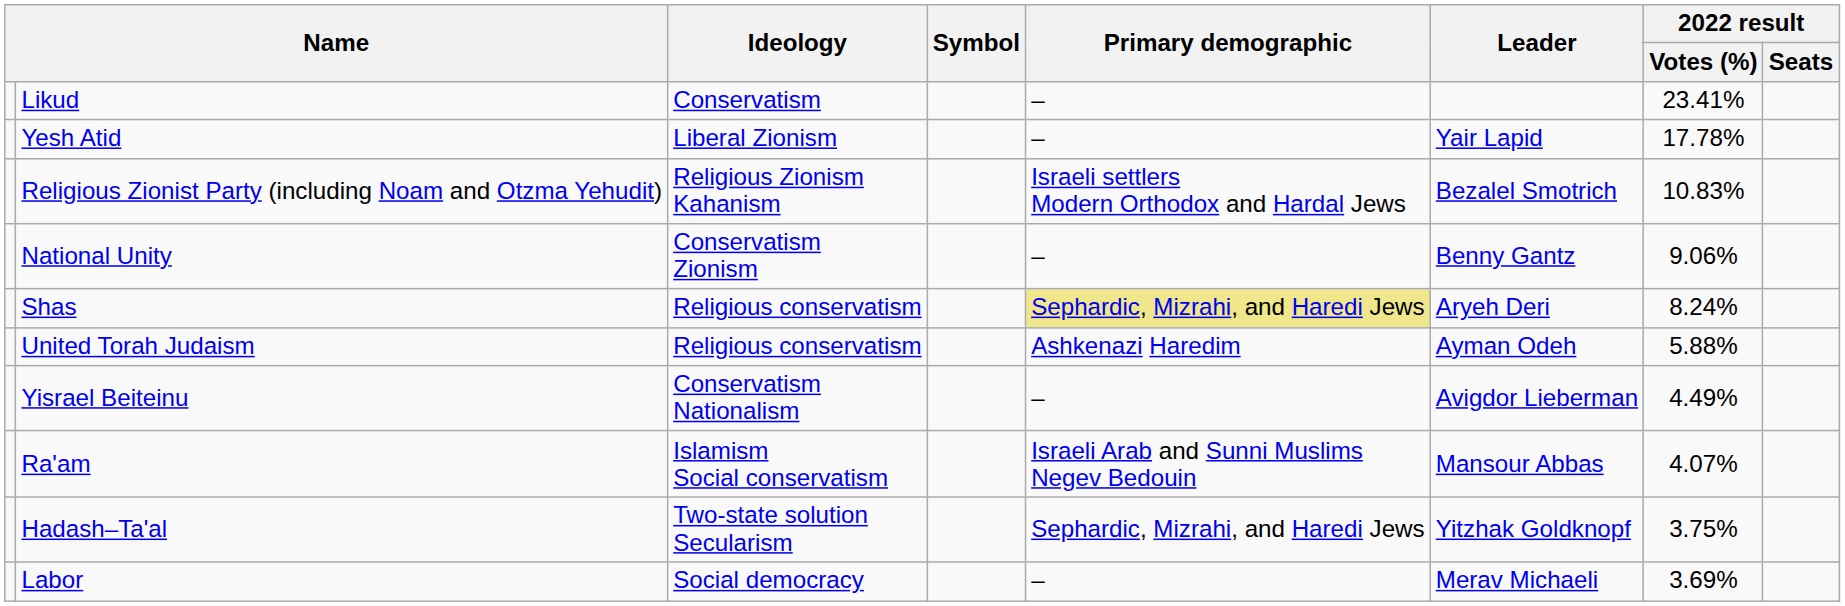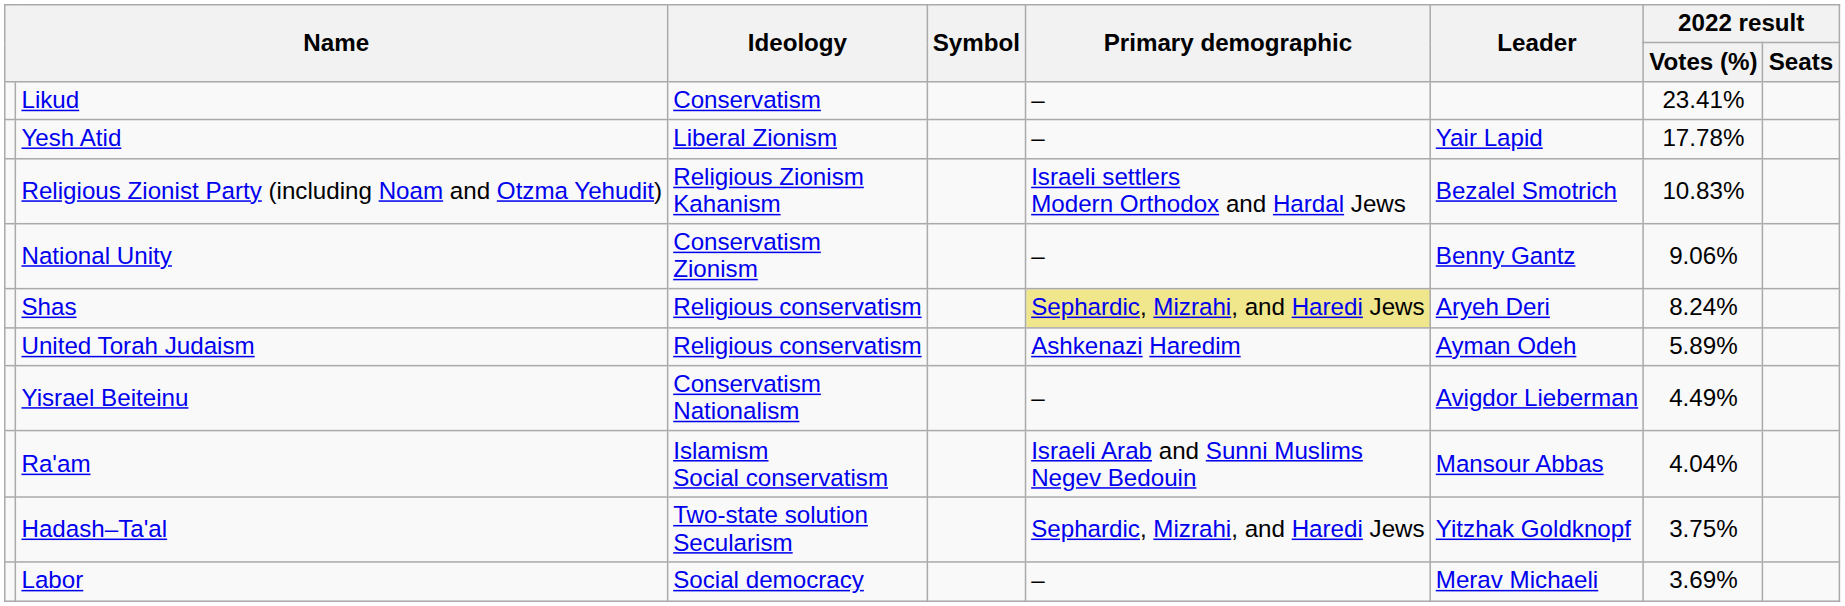United Torah Judaism | 2022 result / Votes (%): 5.88% -> 5.89%
Ra'am | 2022 result / Votes (%): 4.07% -> 4.04%
